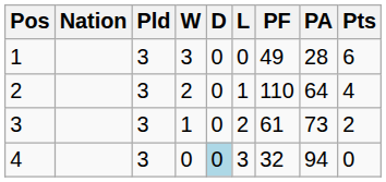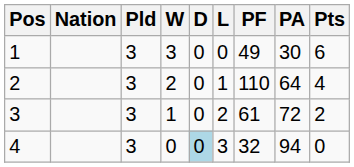row 2 | PA: 28 -> 30
row 4 | PA: 73 -> 72
